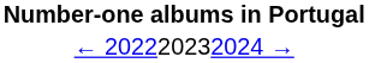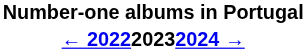row 2 | column 1: normal -> bold
